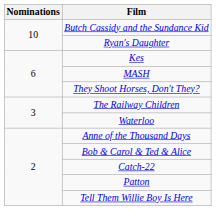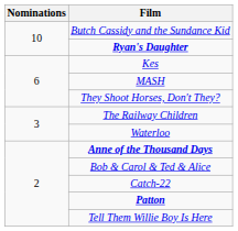Ryan's Daughter | Film: normal -> bold
Anne of the Thousand Days | Film: normal -> bold
Patton | Film: normal -> bold
